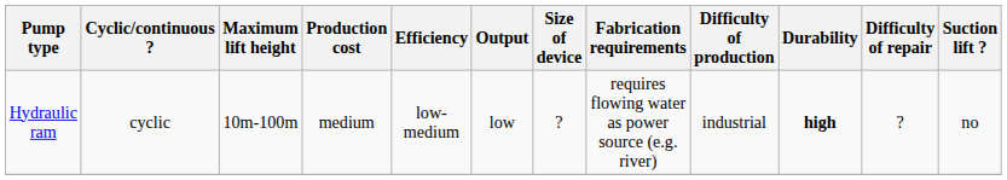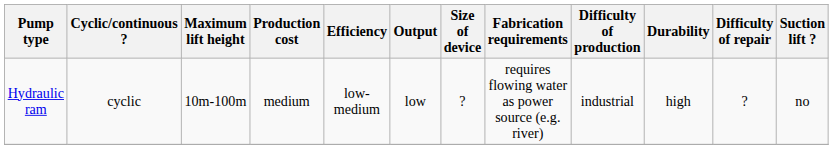Hydraulic ram | Durability: bold -> normal
